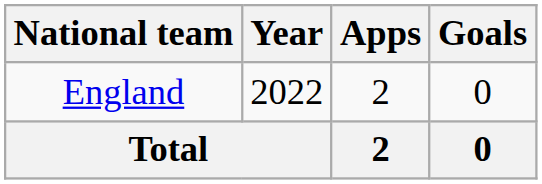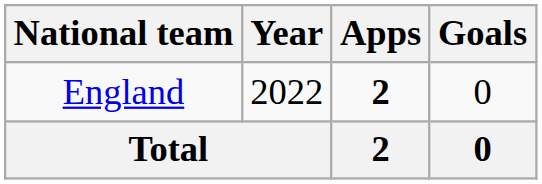England | Apps: normal -> bold
